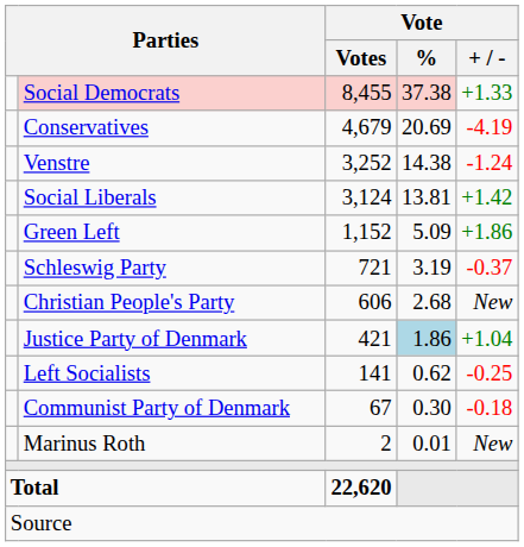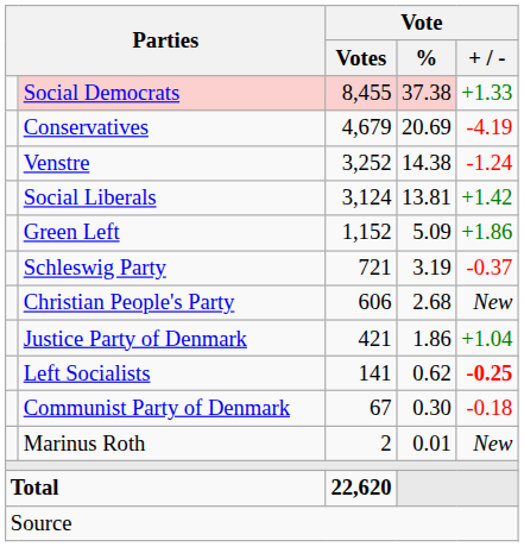Justice Party of Denmark | Vote / %: lightblue background -> no background
Left Socialists | Vote / + / -: normal -> bold
